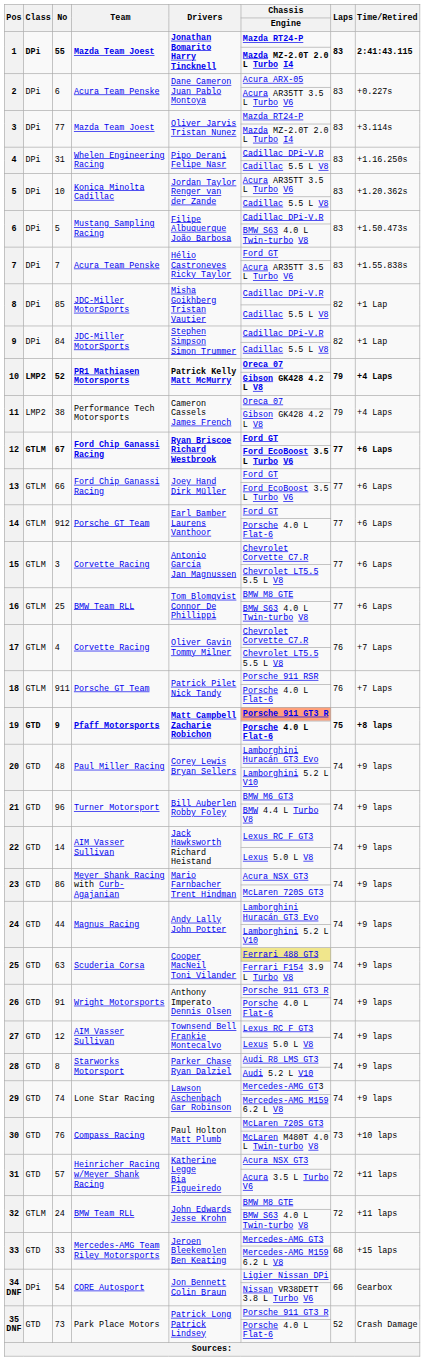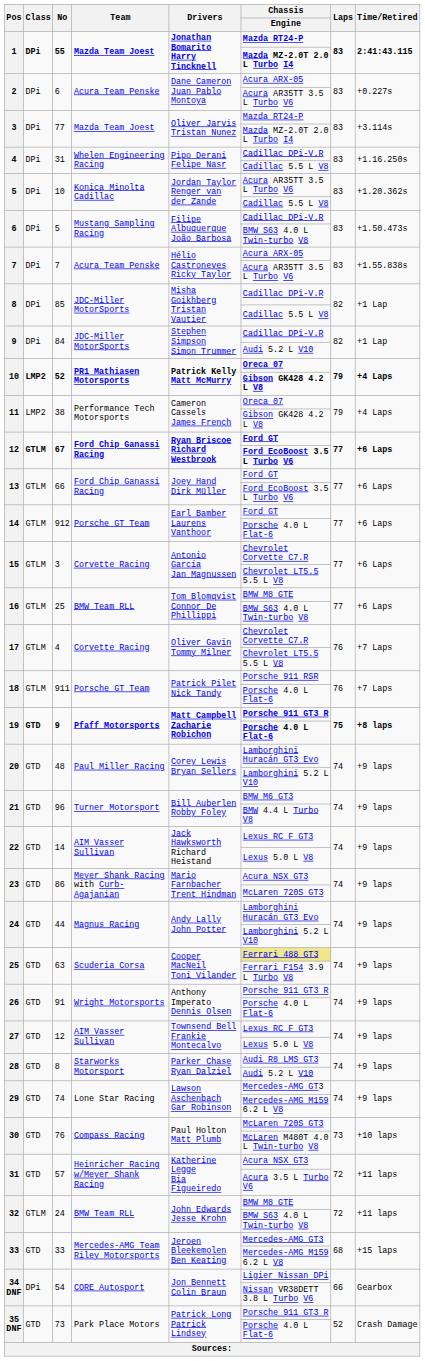row 15 | Chassis / Engine: Ford GT -> Acura ARX-05
row 20 | Chassis / Engine: Cadillac 5.5 L V8 -> Audi 5.2 L V10
row 39 | Chassis / Engine: lightsalmon background -> no background
